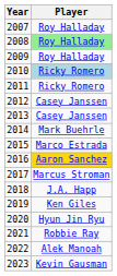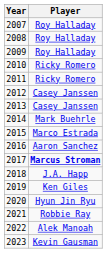2008 | Player: lightgreen background -> no background
2010 | Player: lightblue background -> no background
2016 | Player: gold background -> no background
2017 | Player: normal -> bold
